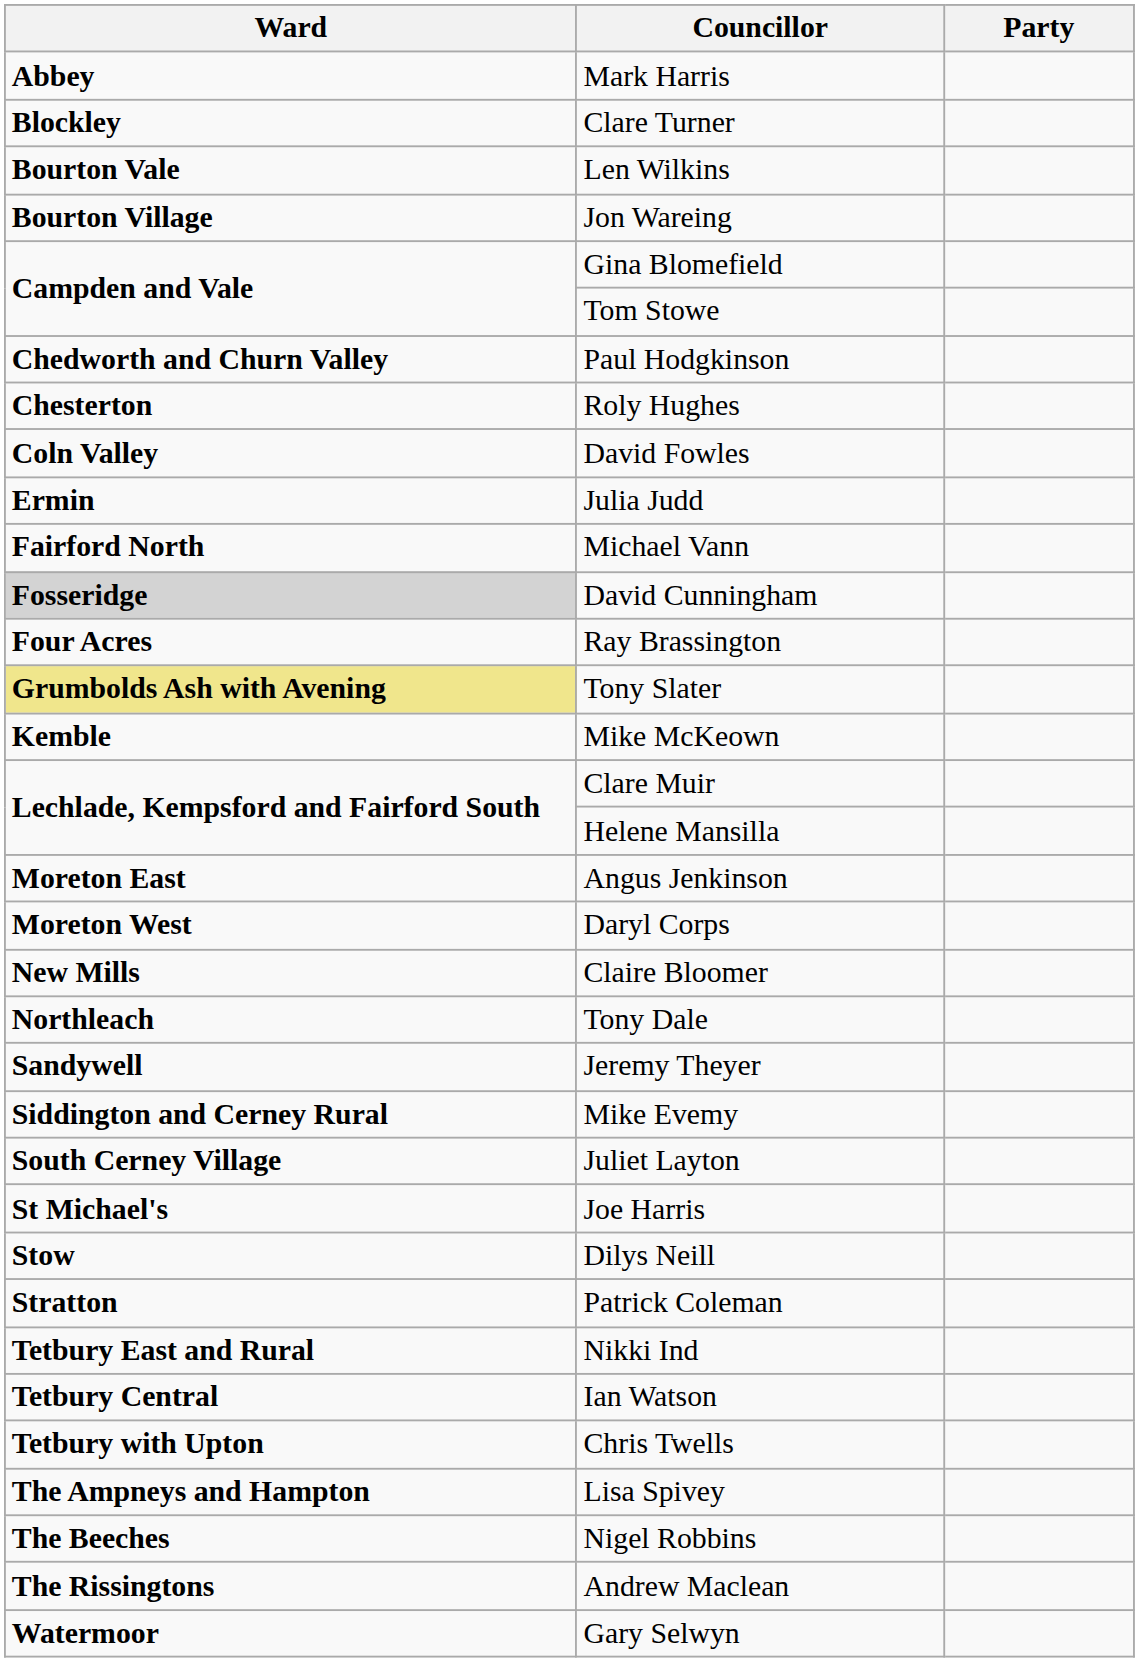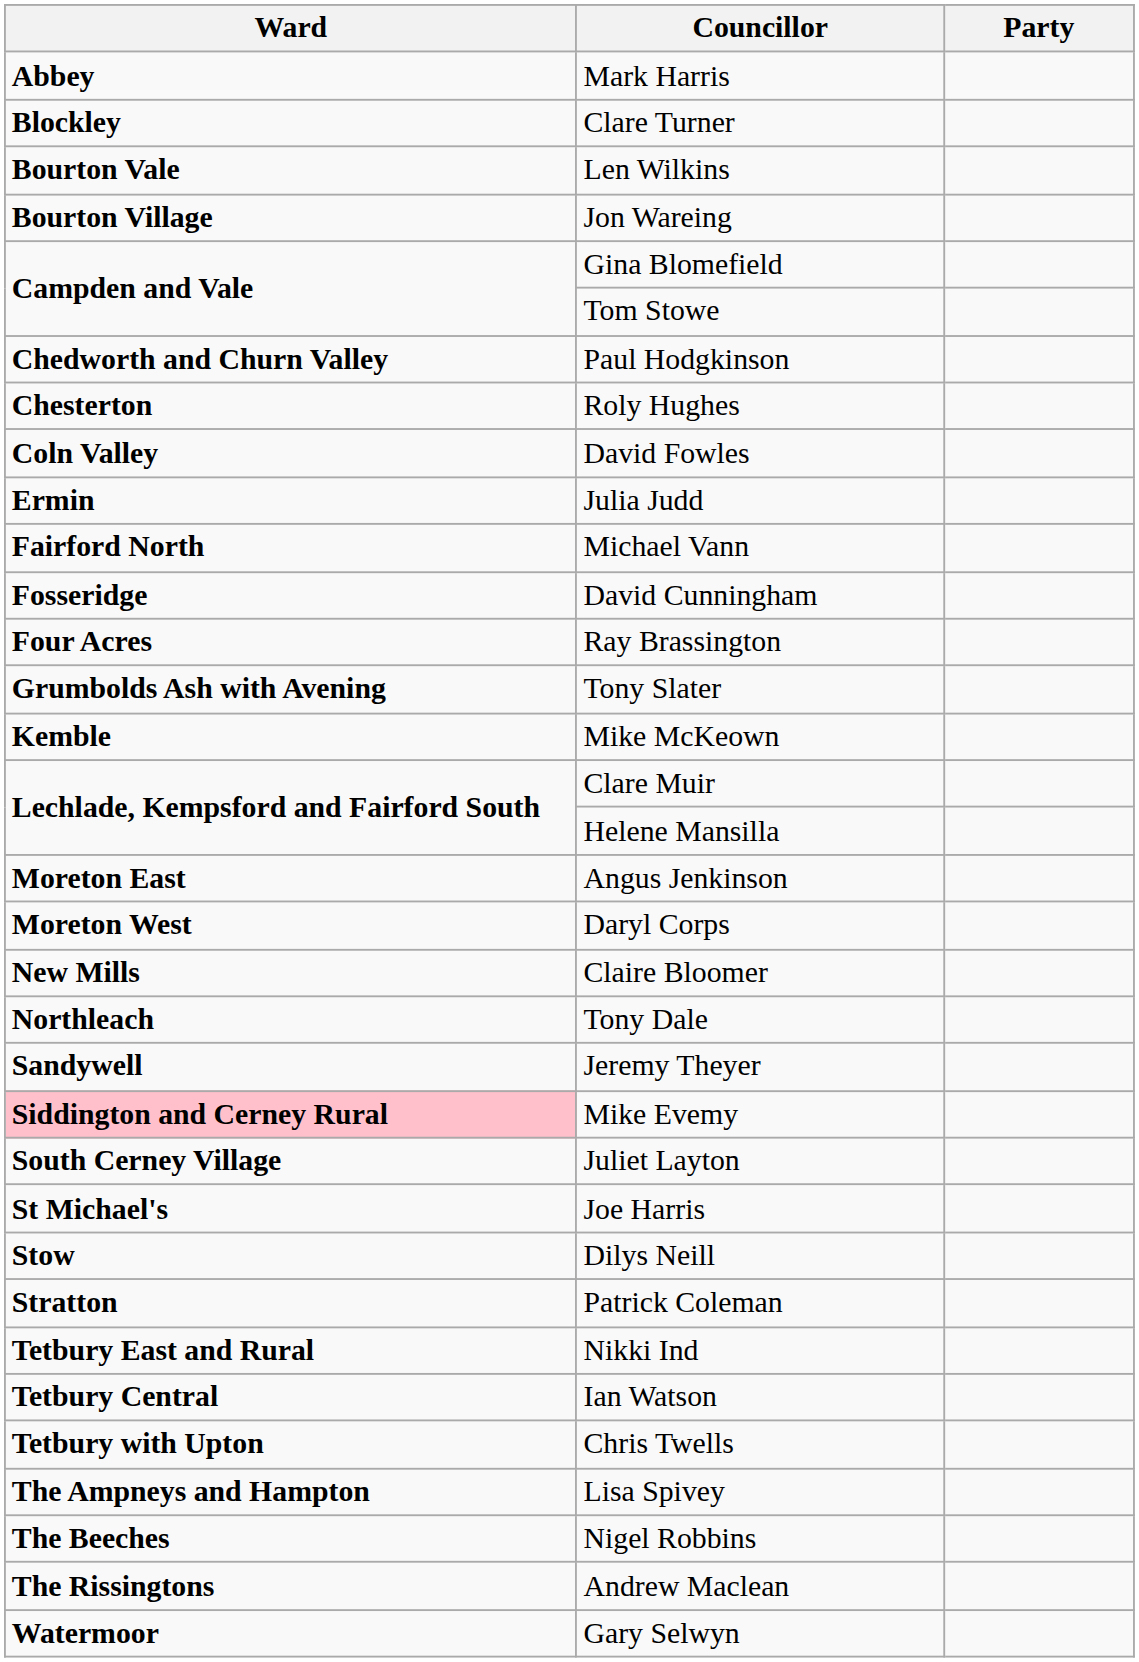David Cunningham | Ward: lightgrey background -> no background
Tony Slater | Ward: khaki background -> no background
Mike Evemy | Ward: no background -> pink background
